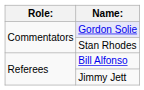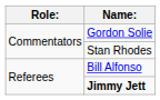Gordon Solie | Name:: lavender background -> no background
Jimmy Jett | Name:: normal -> bold
